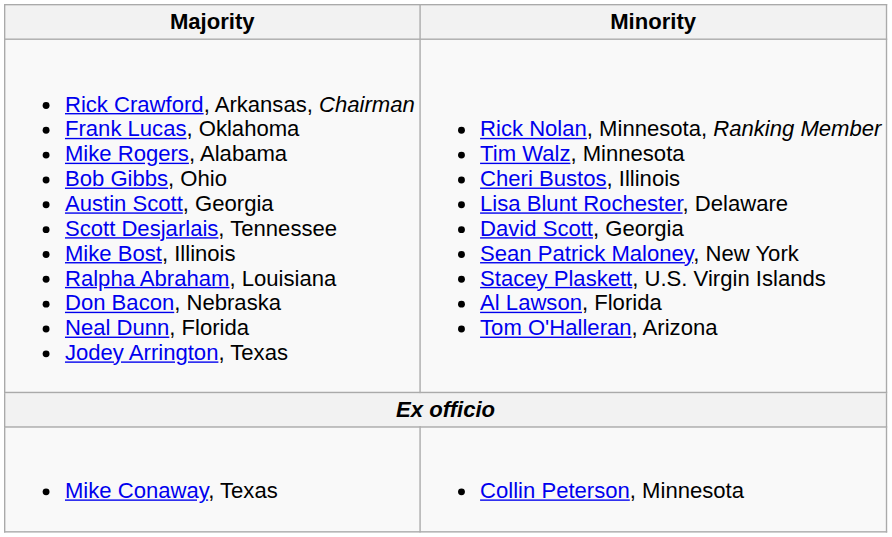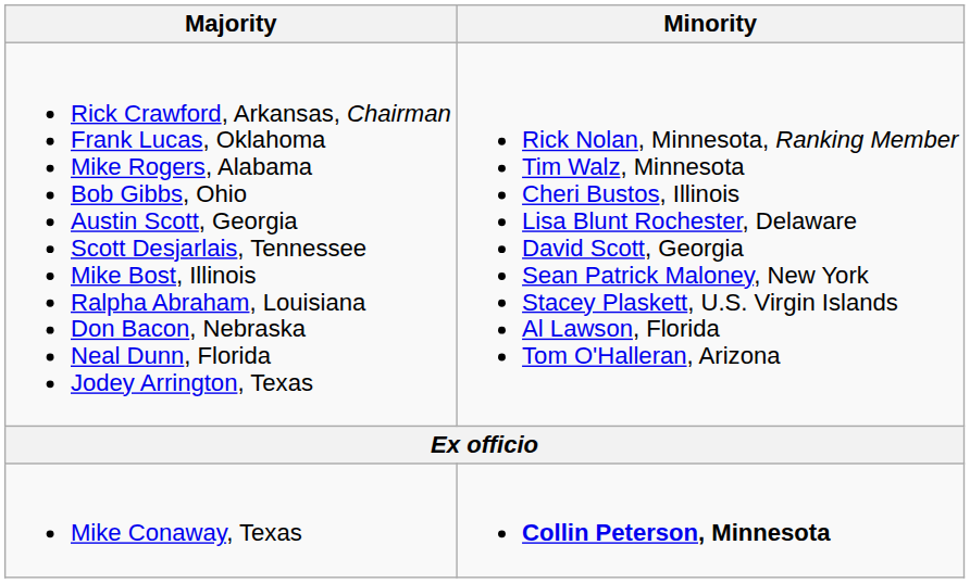Mike Conaway, Texas | Minority: normal -> bold
